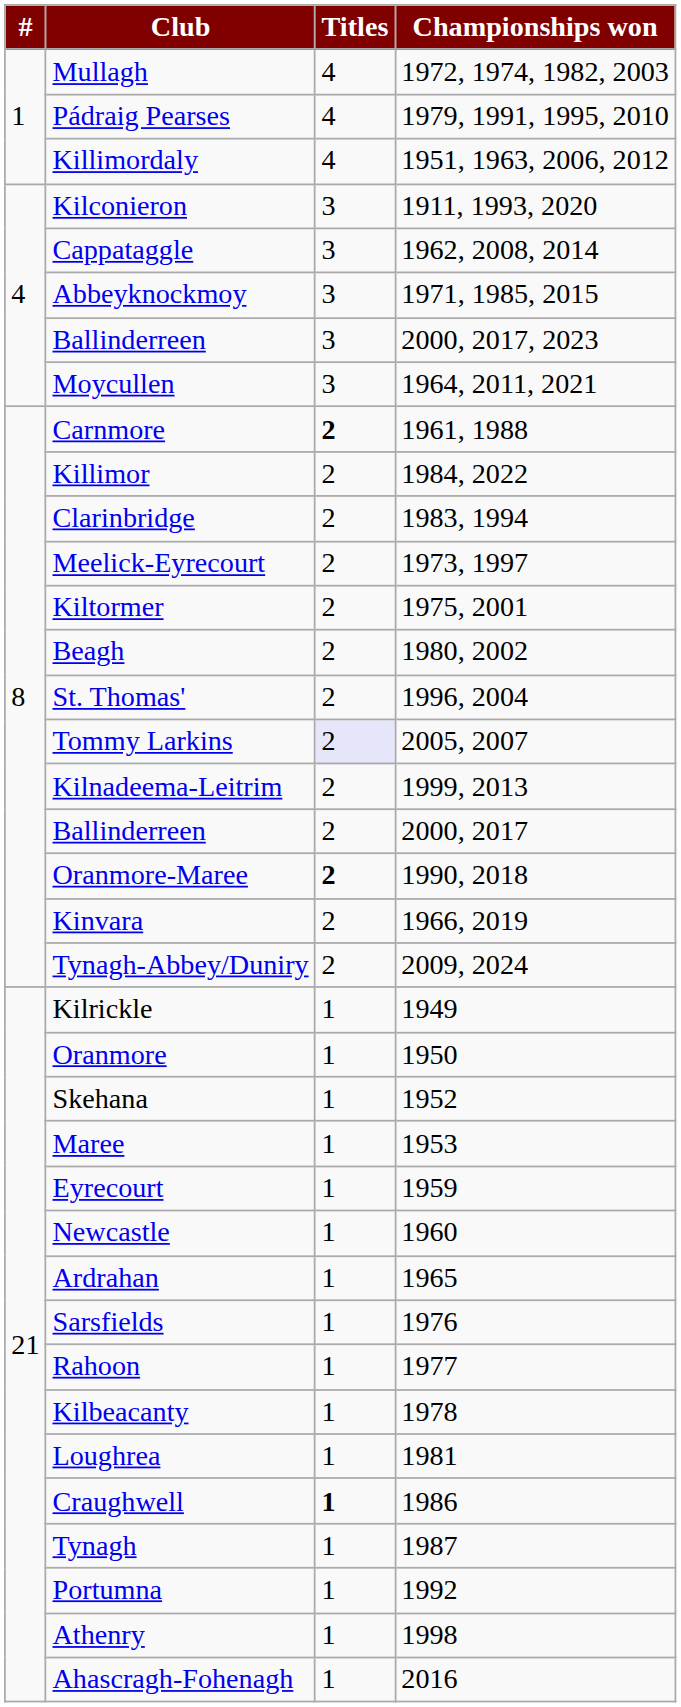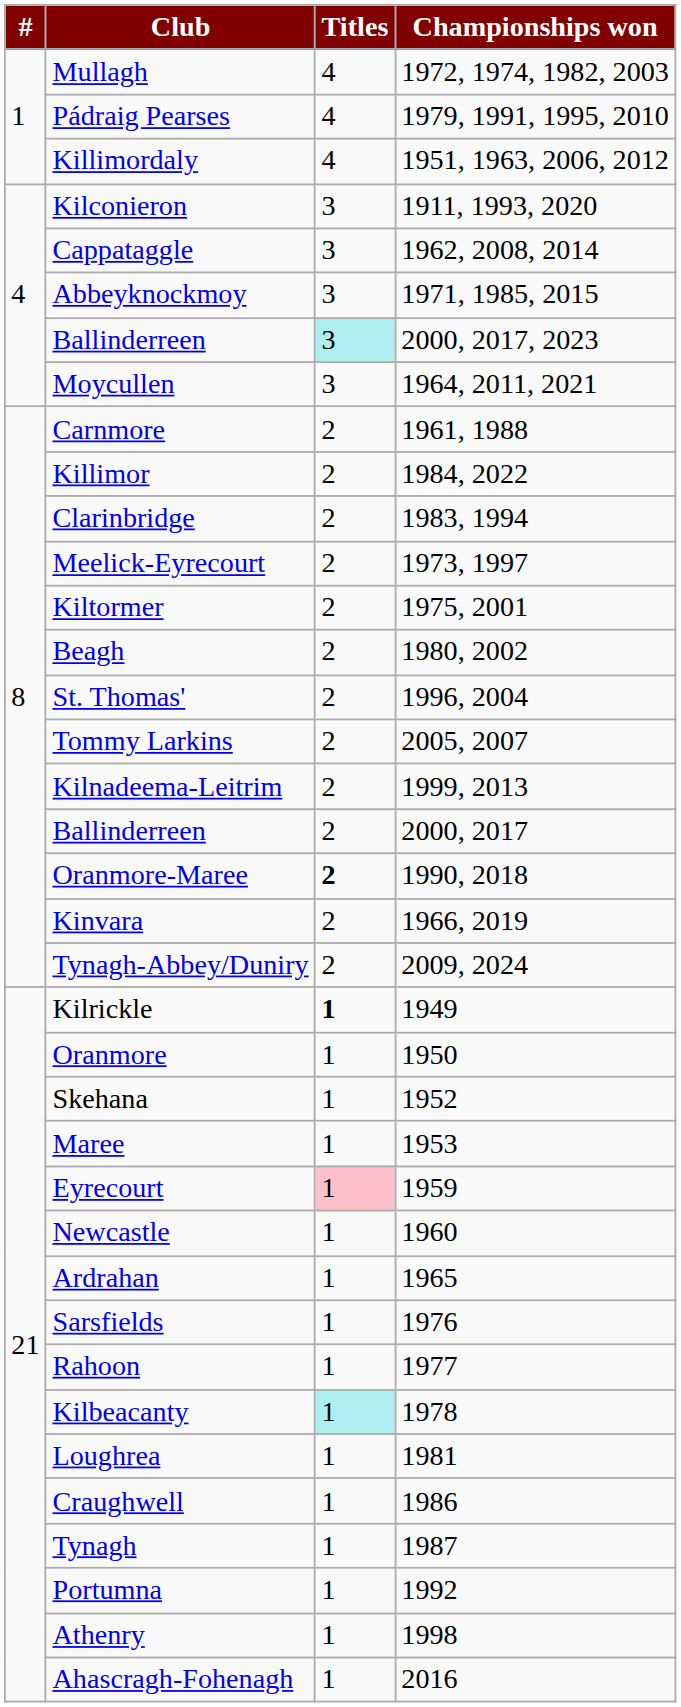Ballinderreen / 2000, 2017, 2023 | Titles: no background -> paleturquoise background
Carnmore | Titles: bold -> normal
Tommy Larkins | Titles: lavender background -> no background
Kilrickle | Titles: normal -> bold
Eyrecourt | Titles: no background -> pink background
Kilbeacanty | Titles: no background -> paleturquoise background
Craughwell | Titles: bold -> normal
